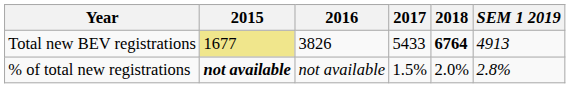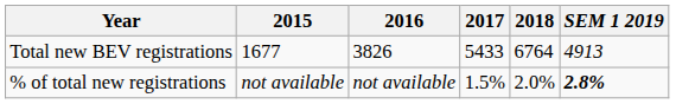row 2 | 2015: khaki background -> no background
row 2 | 2018: bold -> normal
row 3 | 2015: bold -> normal
row 3 | SEM 1 2019: normal -> bold
